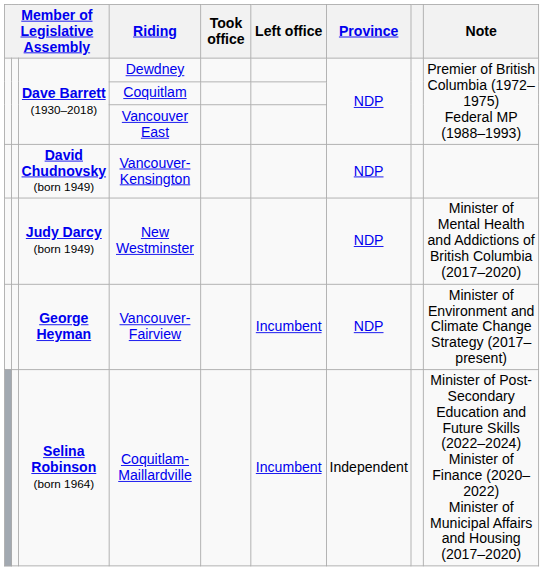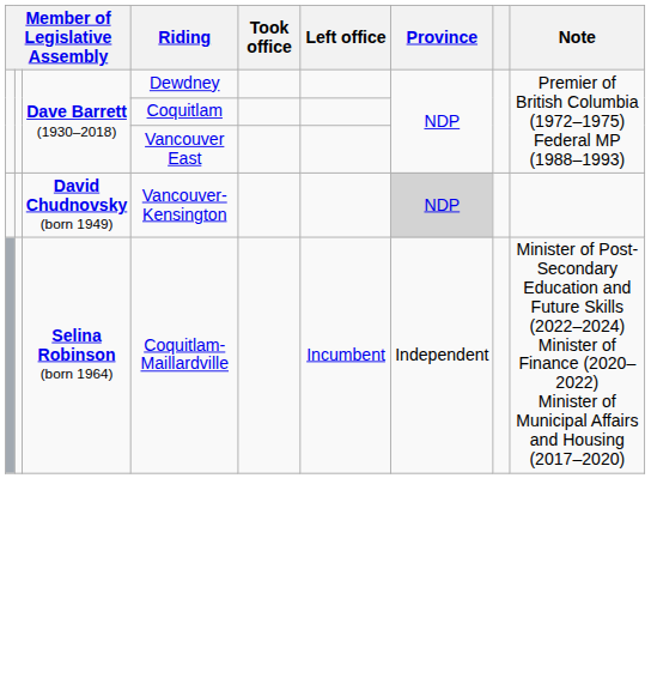Vancouver-Kensington | Province: no background -> lightgrey background
- row: Judy Darcy (born 1949) | New Westminster | NDP | Minister of Mental Health and Addictions of British Columbia (2017–2020)
- row: George Heyman | Vancouver-Fairview | Incumbent | NDP | Minister of Environment and Climate Change Strategy (2017–present)
